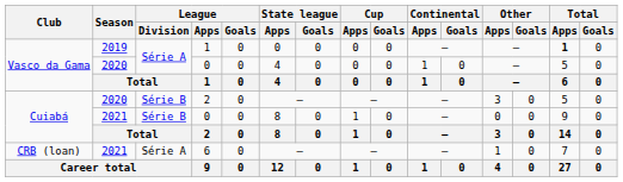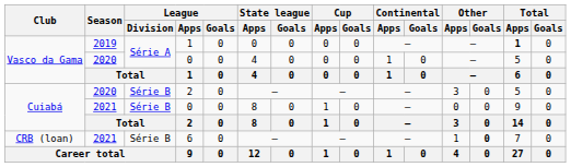row 9 | League / Division: Série A -> Série B
row 9 | Other / Goals: normal -> bold
